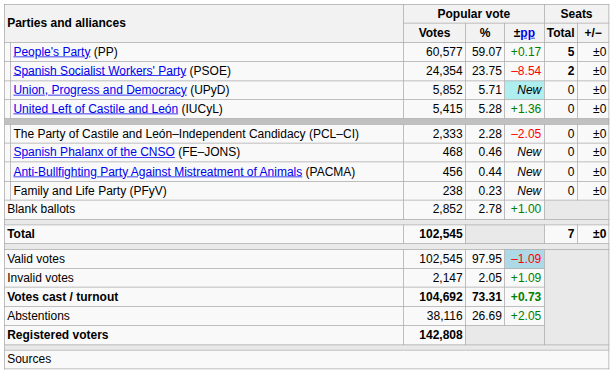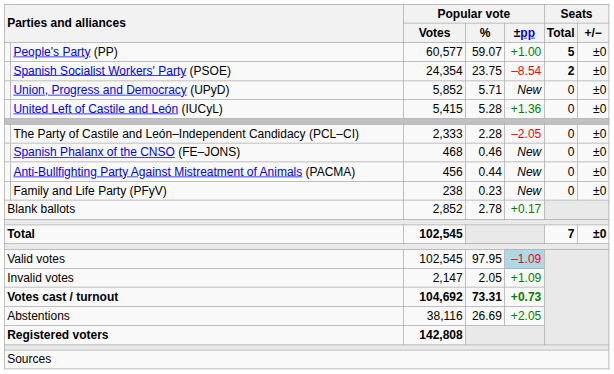People's Party (PP) | Popular vote / ±pp: +0.17 -> +1.00
Union, Progress and Democracy (UPyD) | Popular vote / ±pp: paleturquoise background -> no background
Blank ballots | Popular vote / ±pp: +1.00 -> +0.17
